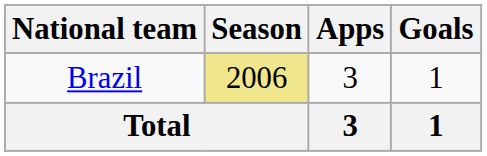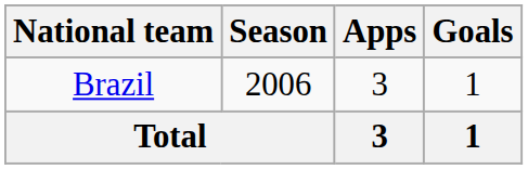Brazil | Season: khaki background -> no background
